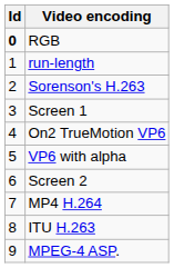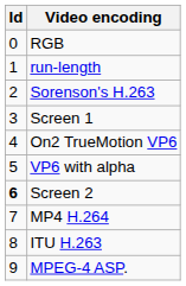RGB | Id: bold -> normal
Screen 2 | Id: normal -> bold
